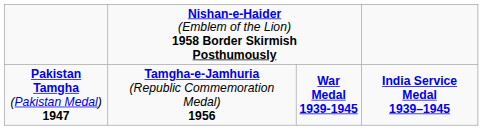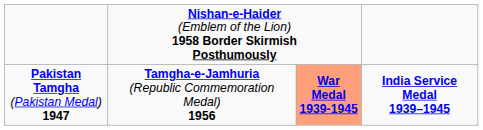Pakistan Tamgha (Pakistan Medal) 1947 | column 3: no background -> lightsalmon background
